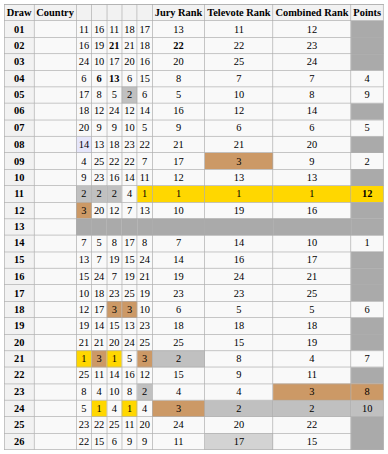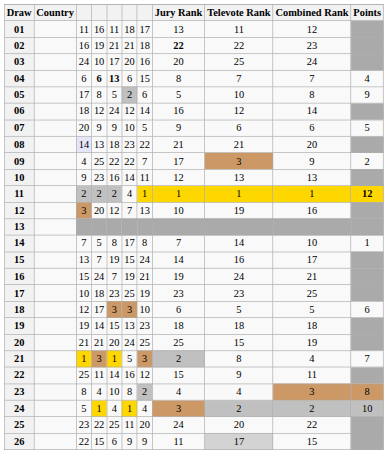02 | column 5: bold -> normal
